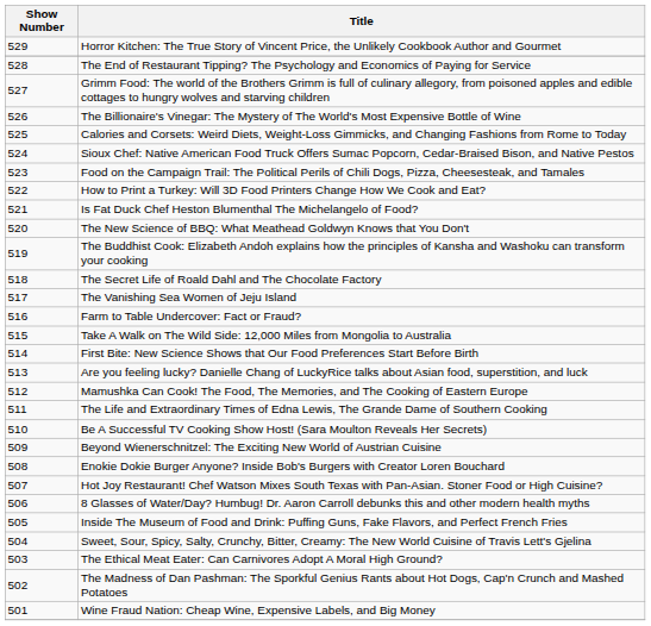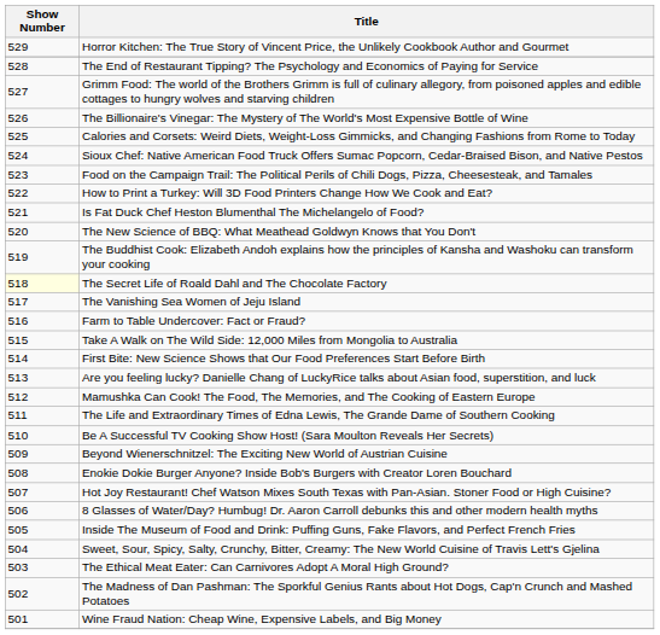The Secret Life of Roald Dahl and The Chocolate Factory | Show Number: no background -> lightyellow background
